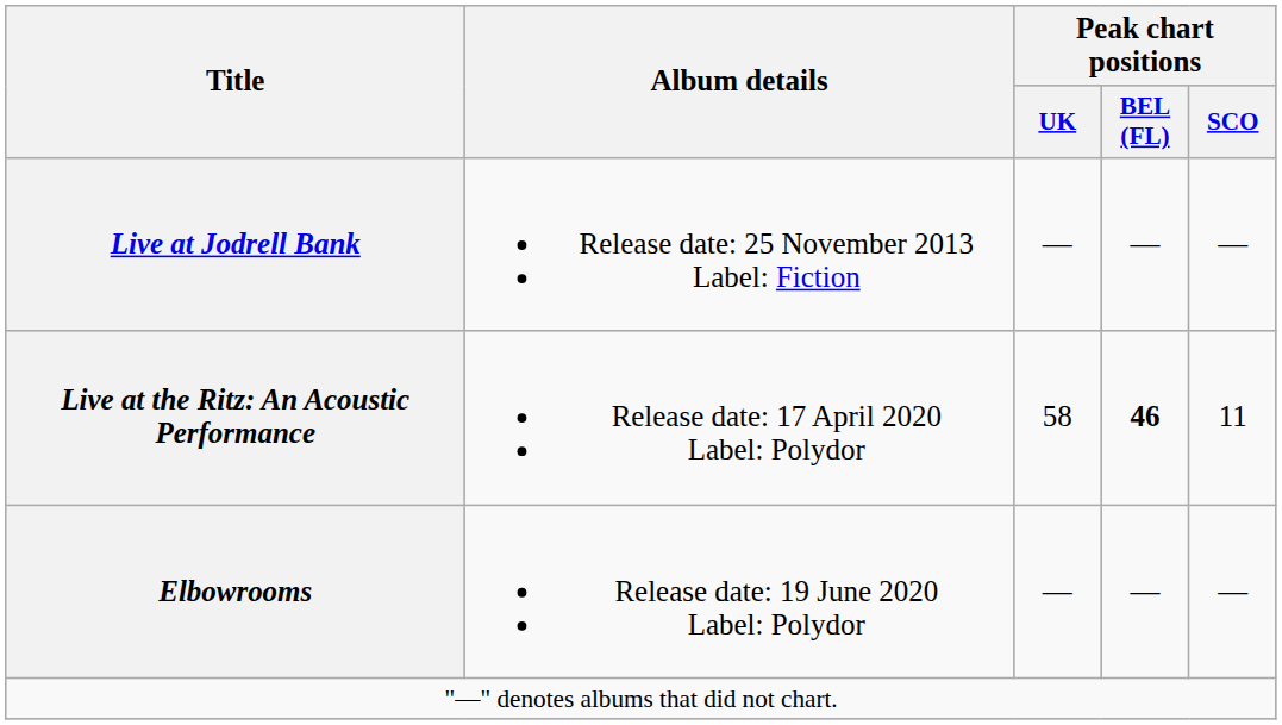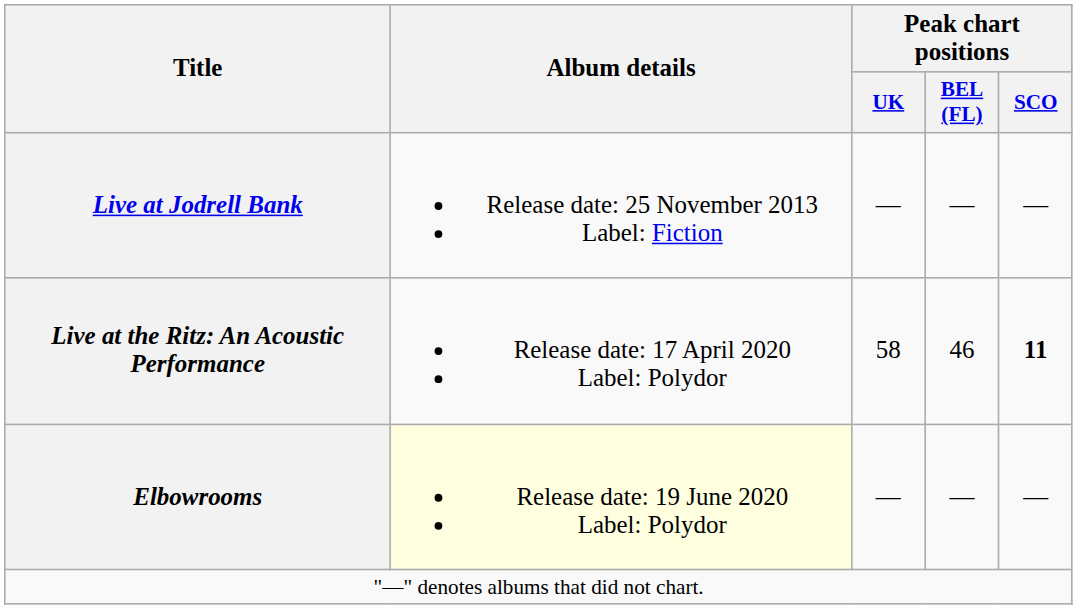Live at the Ritz: An Acoustic Performance | Peak chart positions / BEL (FL): bold -> normal
Live at the Ritz: An Acoustic Performance | Peak chart positions / SCO: normal -> bold
Elbowrooms | Album details: no background -> lightyellow background
